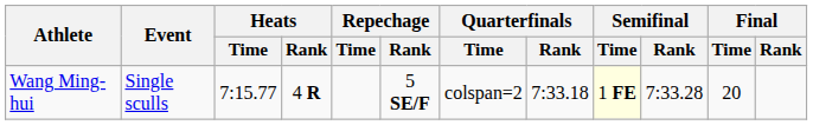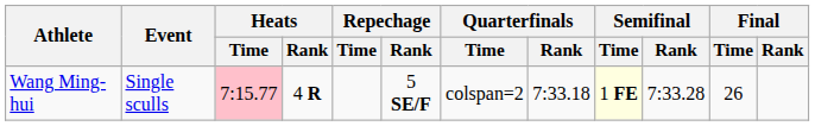Wang Ming-hui | Heats / Time: no background -> pink background
Wang Ming-hui | Final / Time: 20 -> 26
